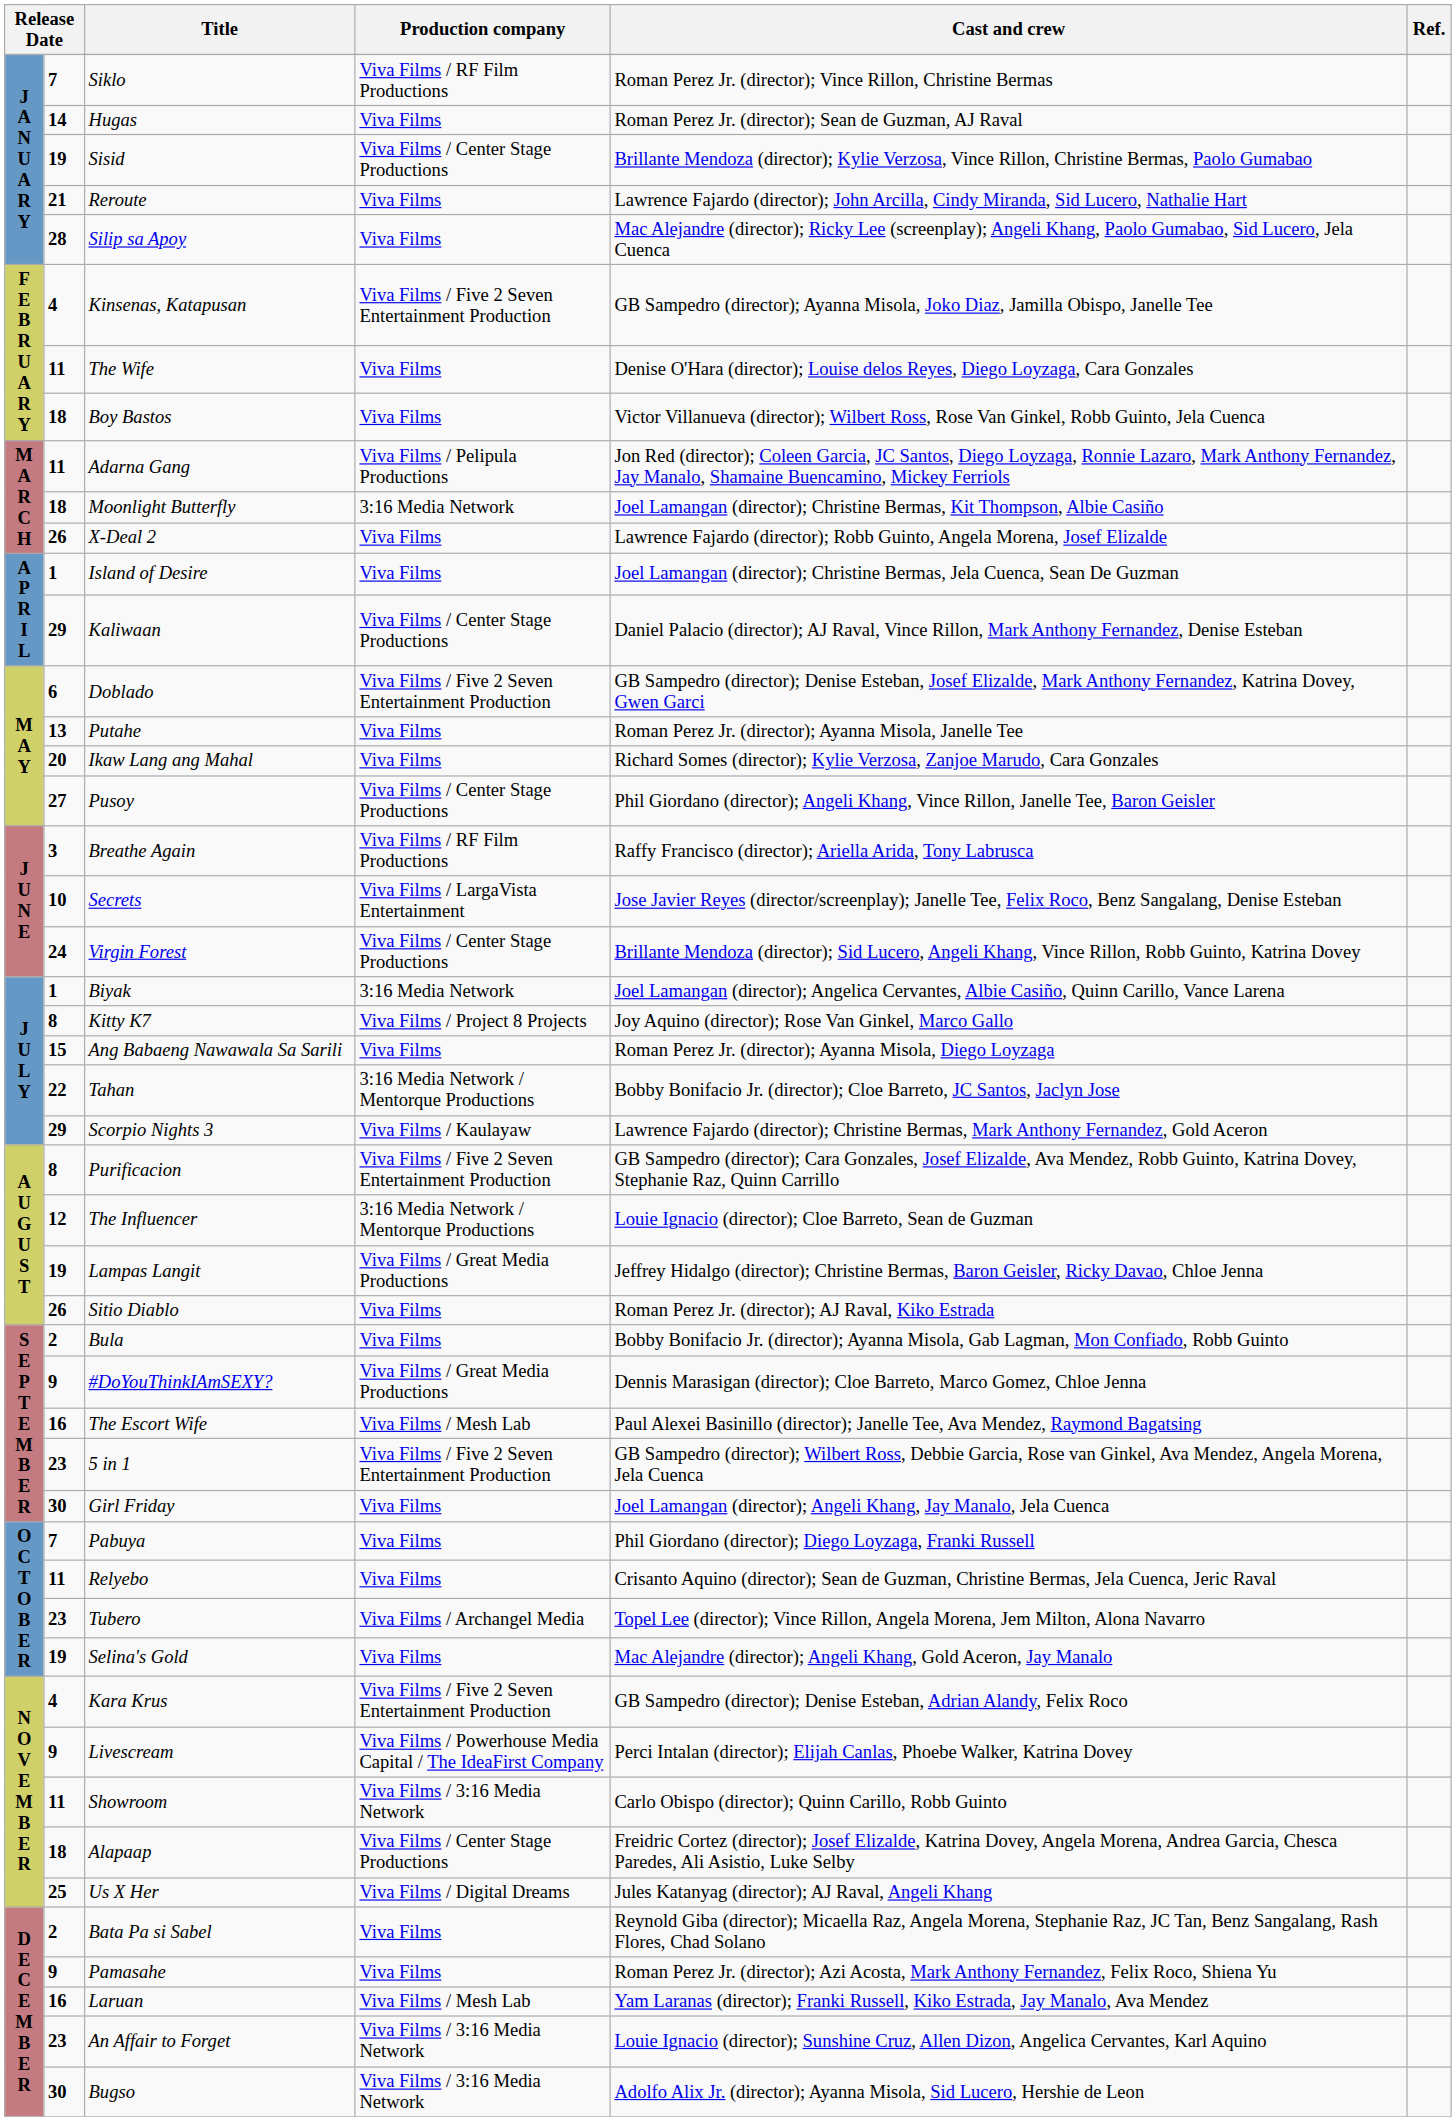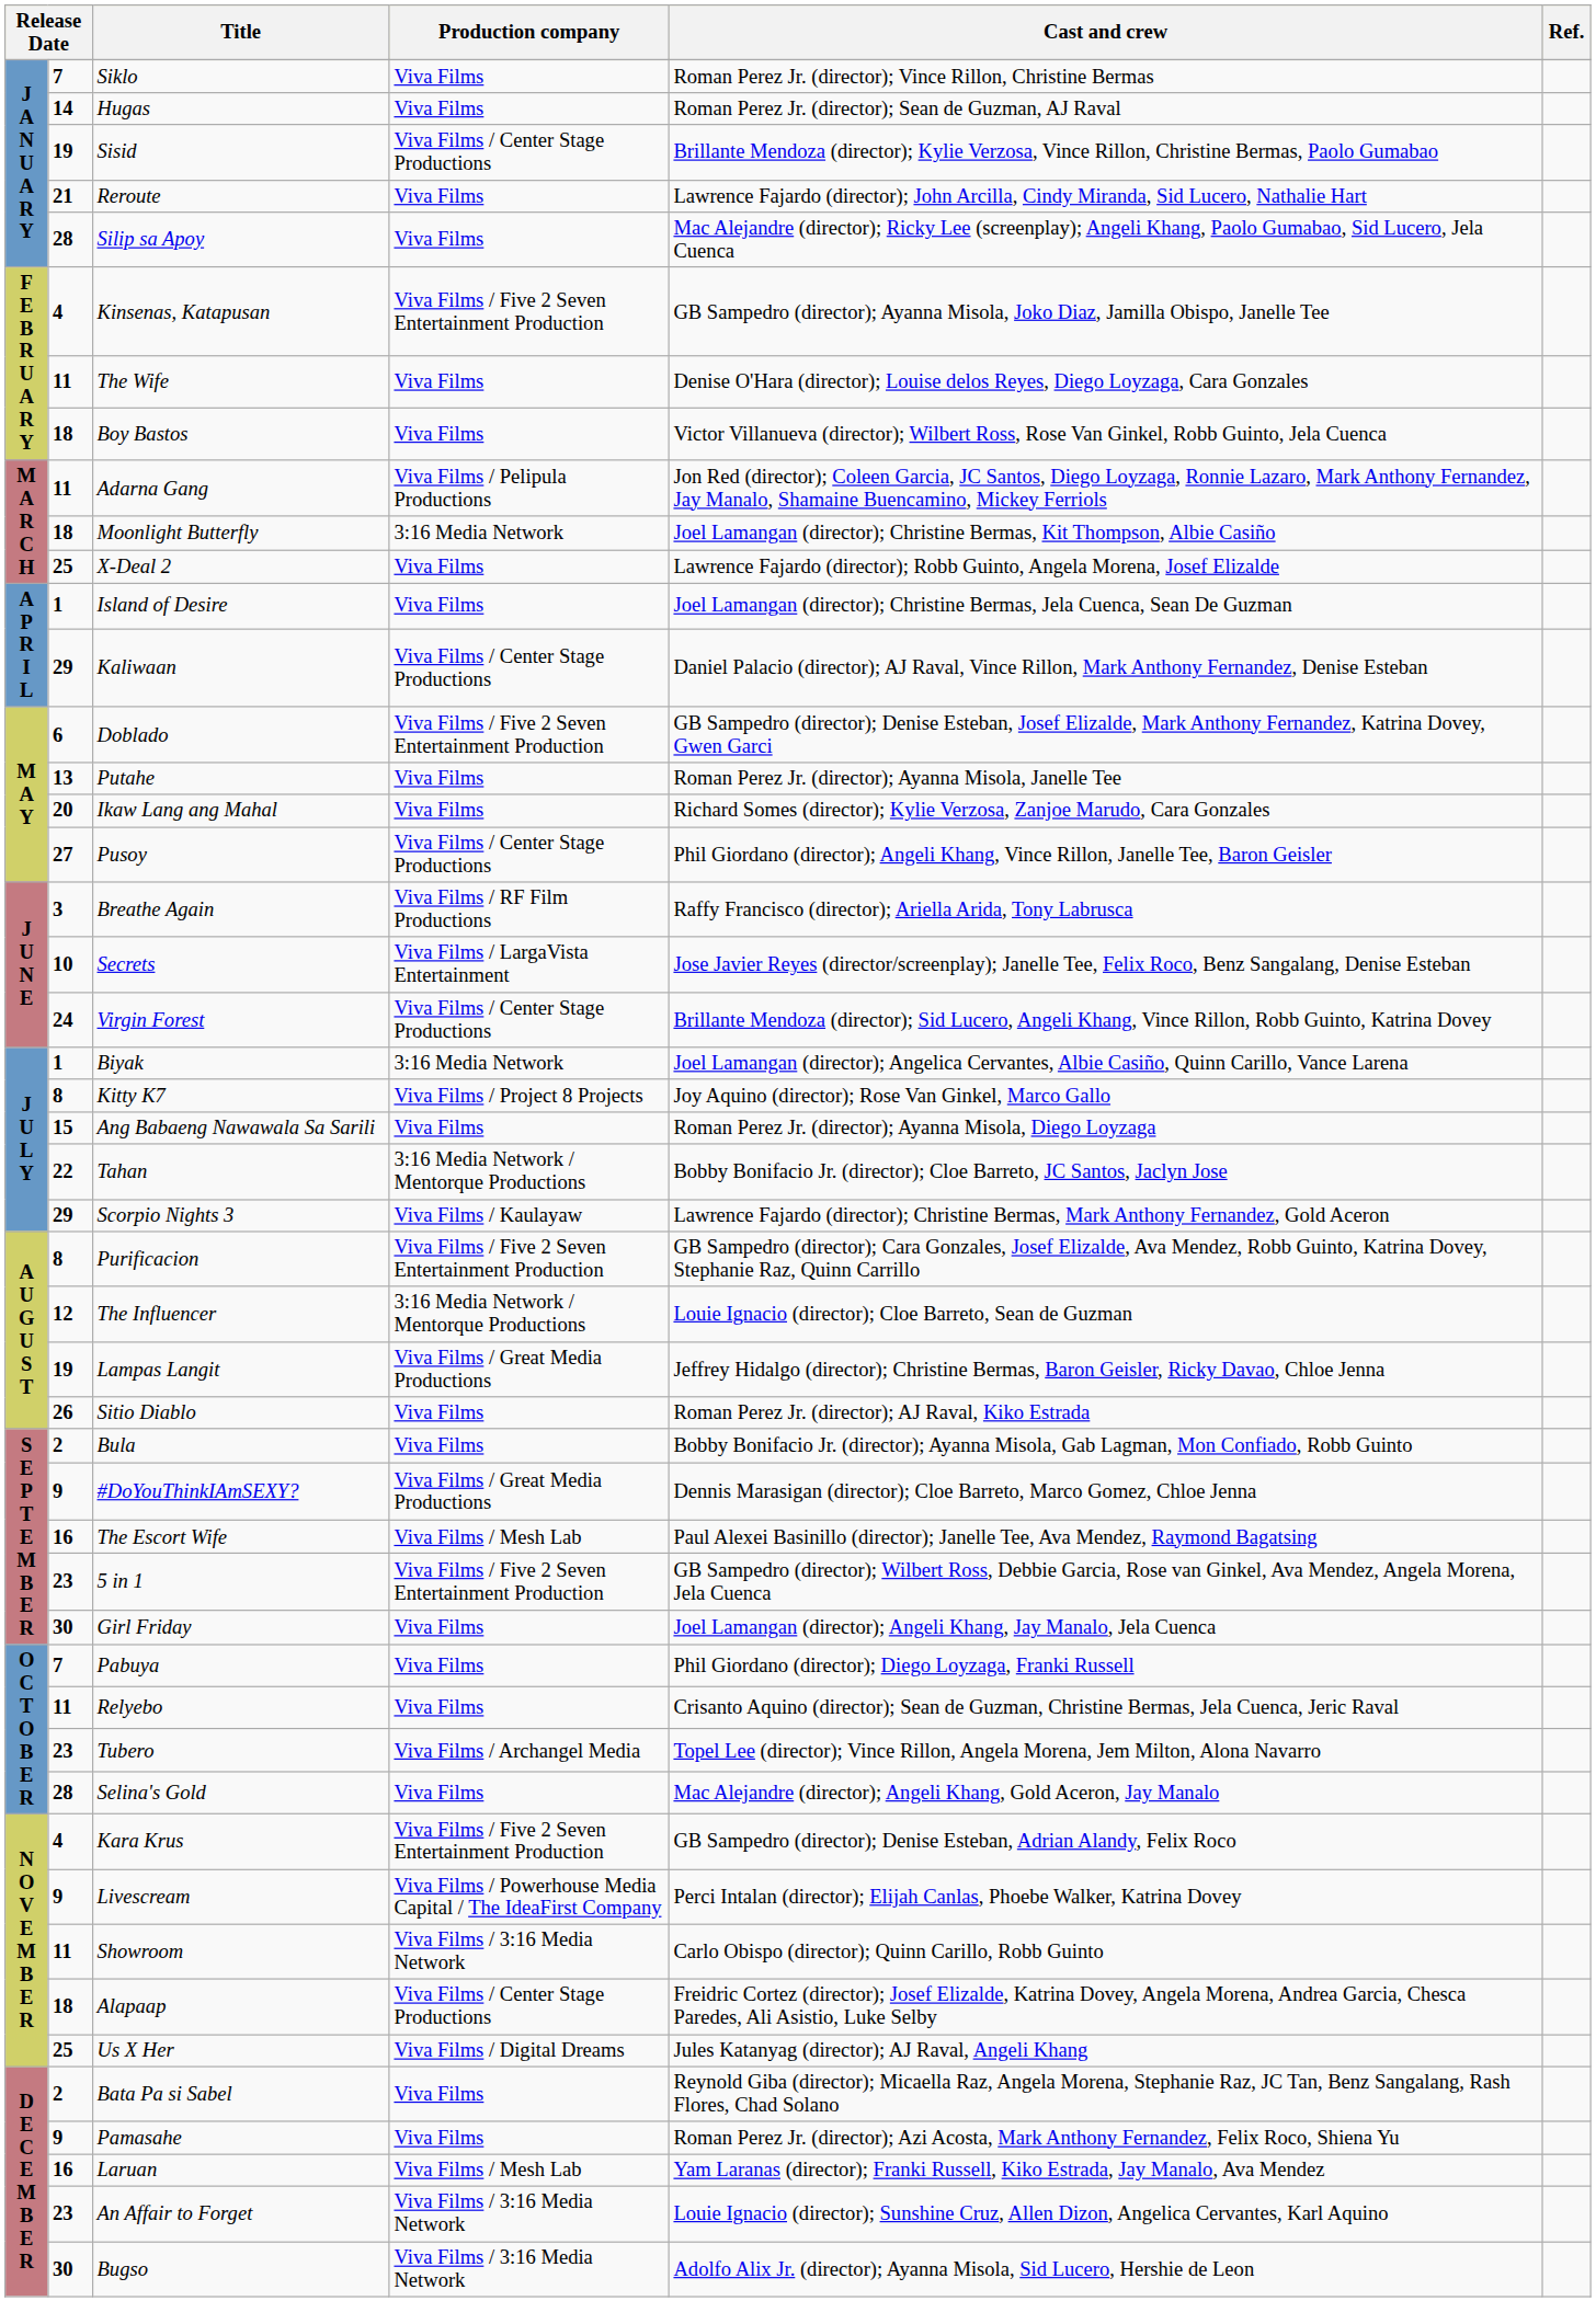Siklo | Production company: Viva Films / RF Film Productions -> Viva Films
X-Deal 2 | column 2: 26 -> 25
Selina's Gold | column 2: 19 -> 28
